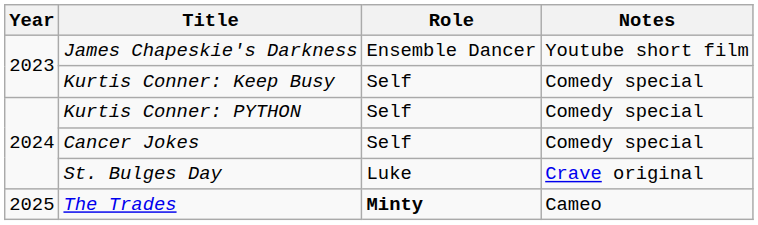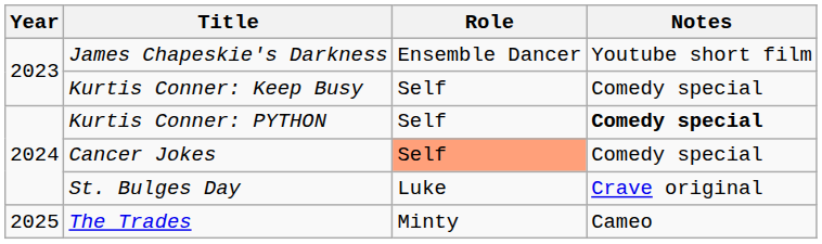Kurtis Conner: PYTHON | Notes: normal -> bold
Cancer Jokes | Role: no background -> lightsalmon background
The Trades | Role: bold -> normal
